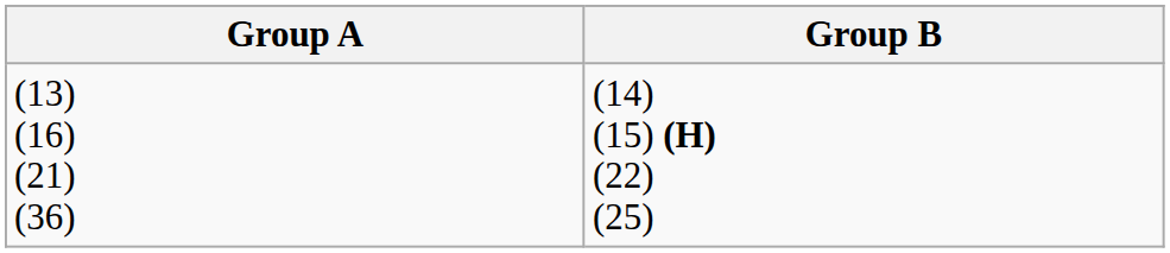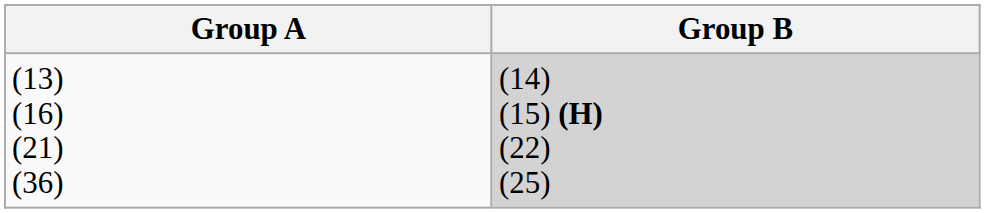(13) (16) (21) (36) | Group B: no background -> lightgrey background
